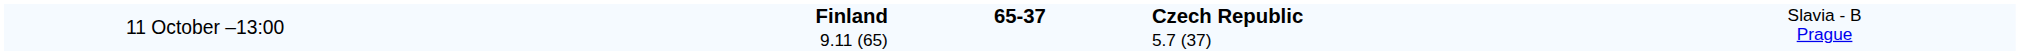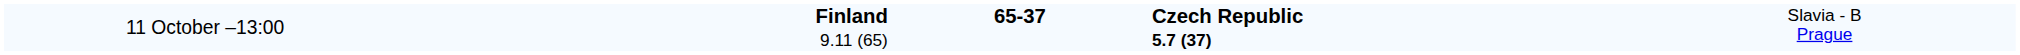9.11 (65) | column 4: normal -> bold
